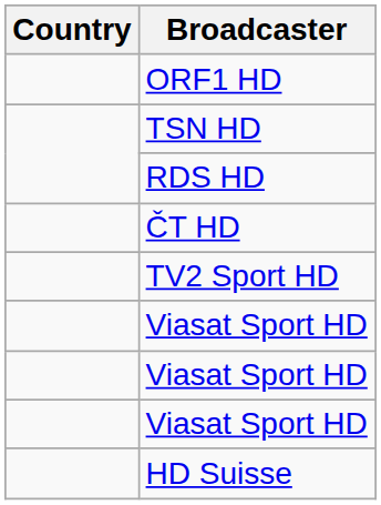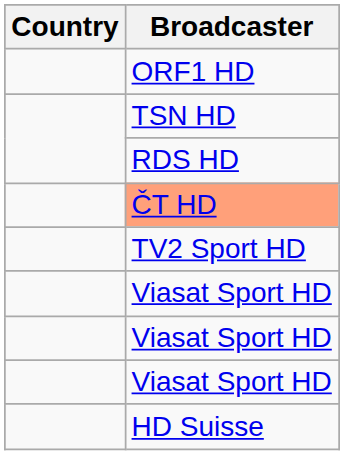row 5 | Broadcaster: no background -> lightsalmon background
